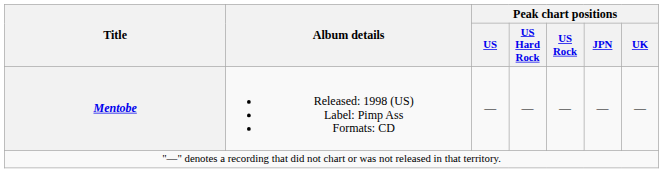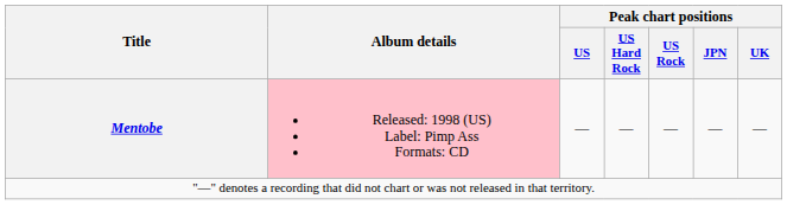Mentobe | Album details: no background -> pink background
